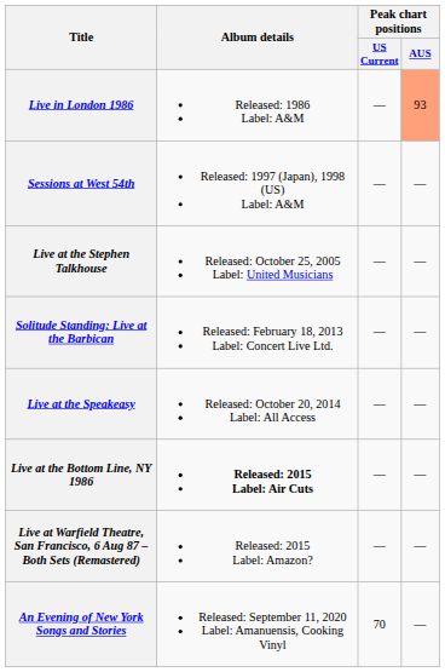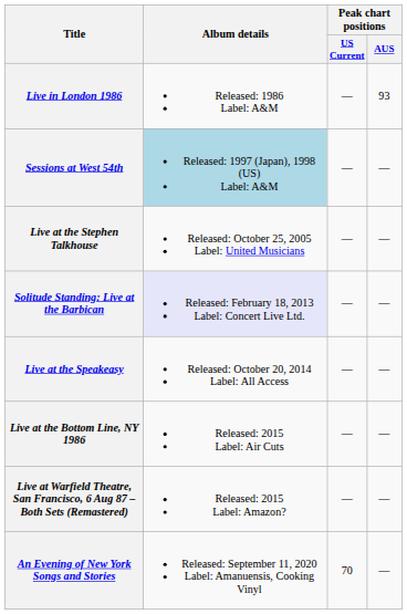Live in London 1986 | Peak chart positions / AUS: lightsalmon background -> no background
Sessions at West 54th | Album details: no background -> lightblue background
Solitude Standing: Live at the Barbican | Album details: no background -> lavender background
Live at the Bottom Line, NY 1986 | Album details: bold -> normal
